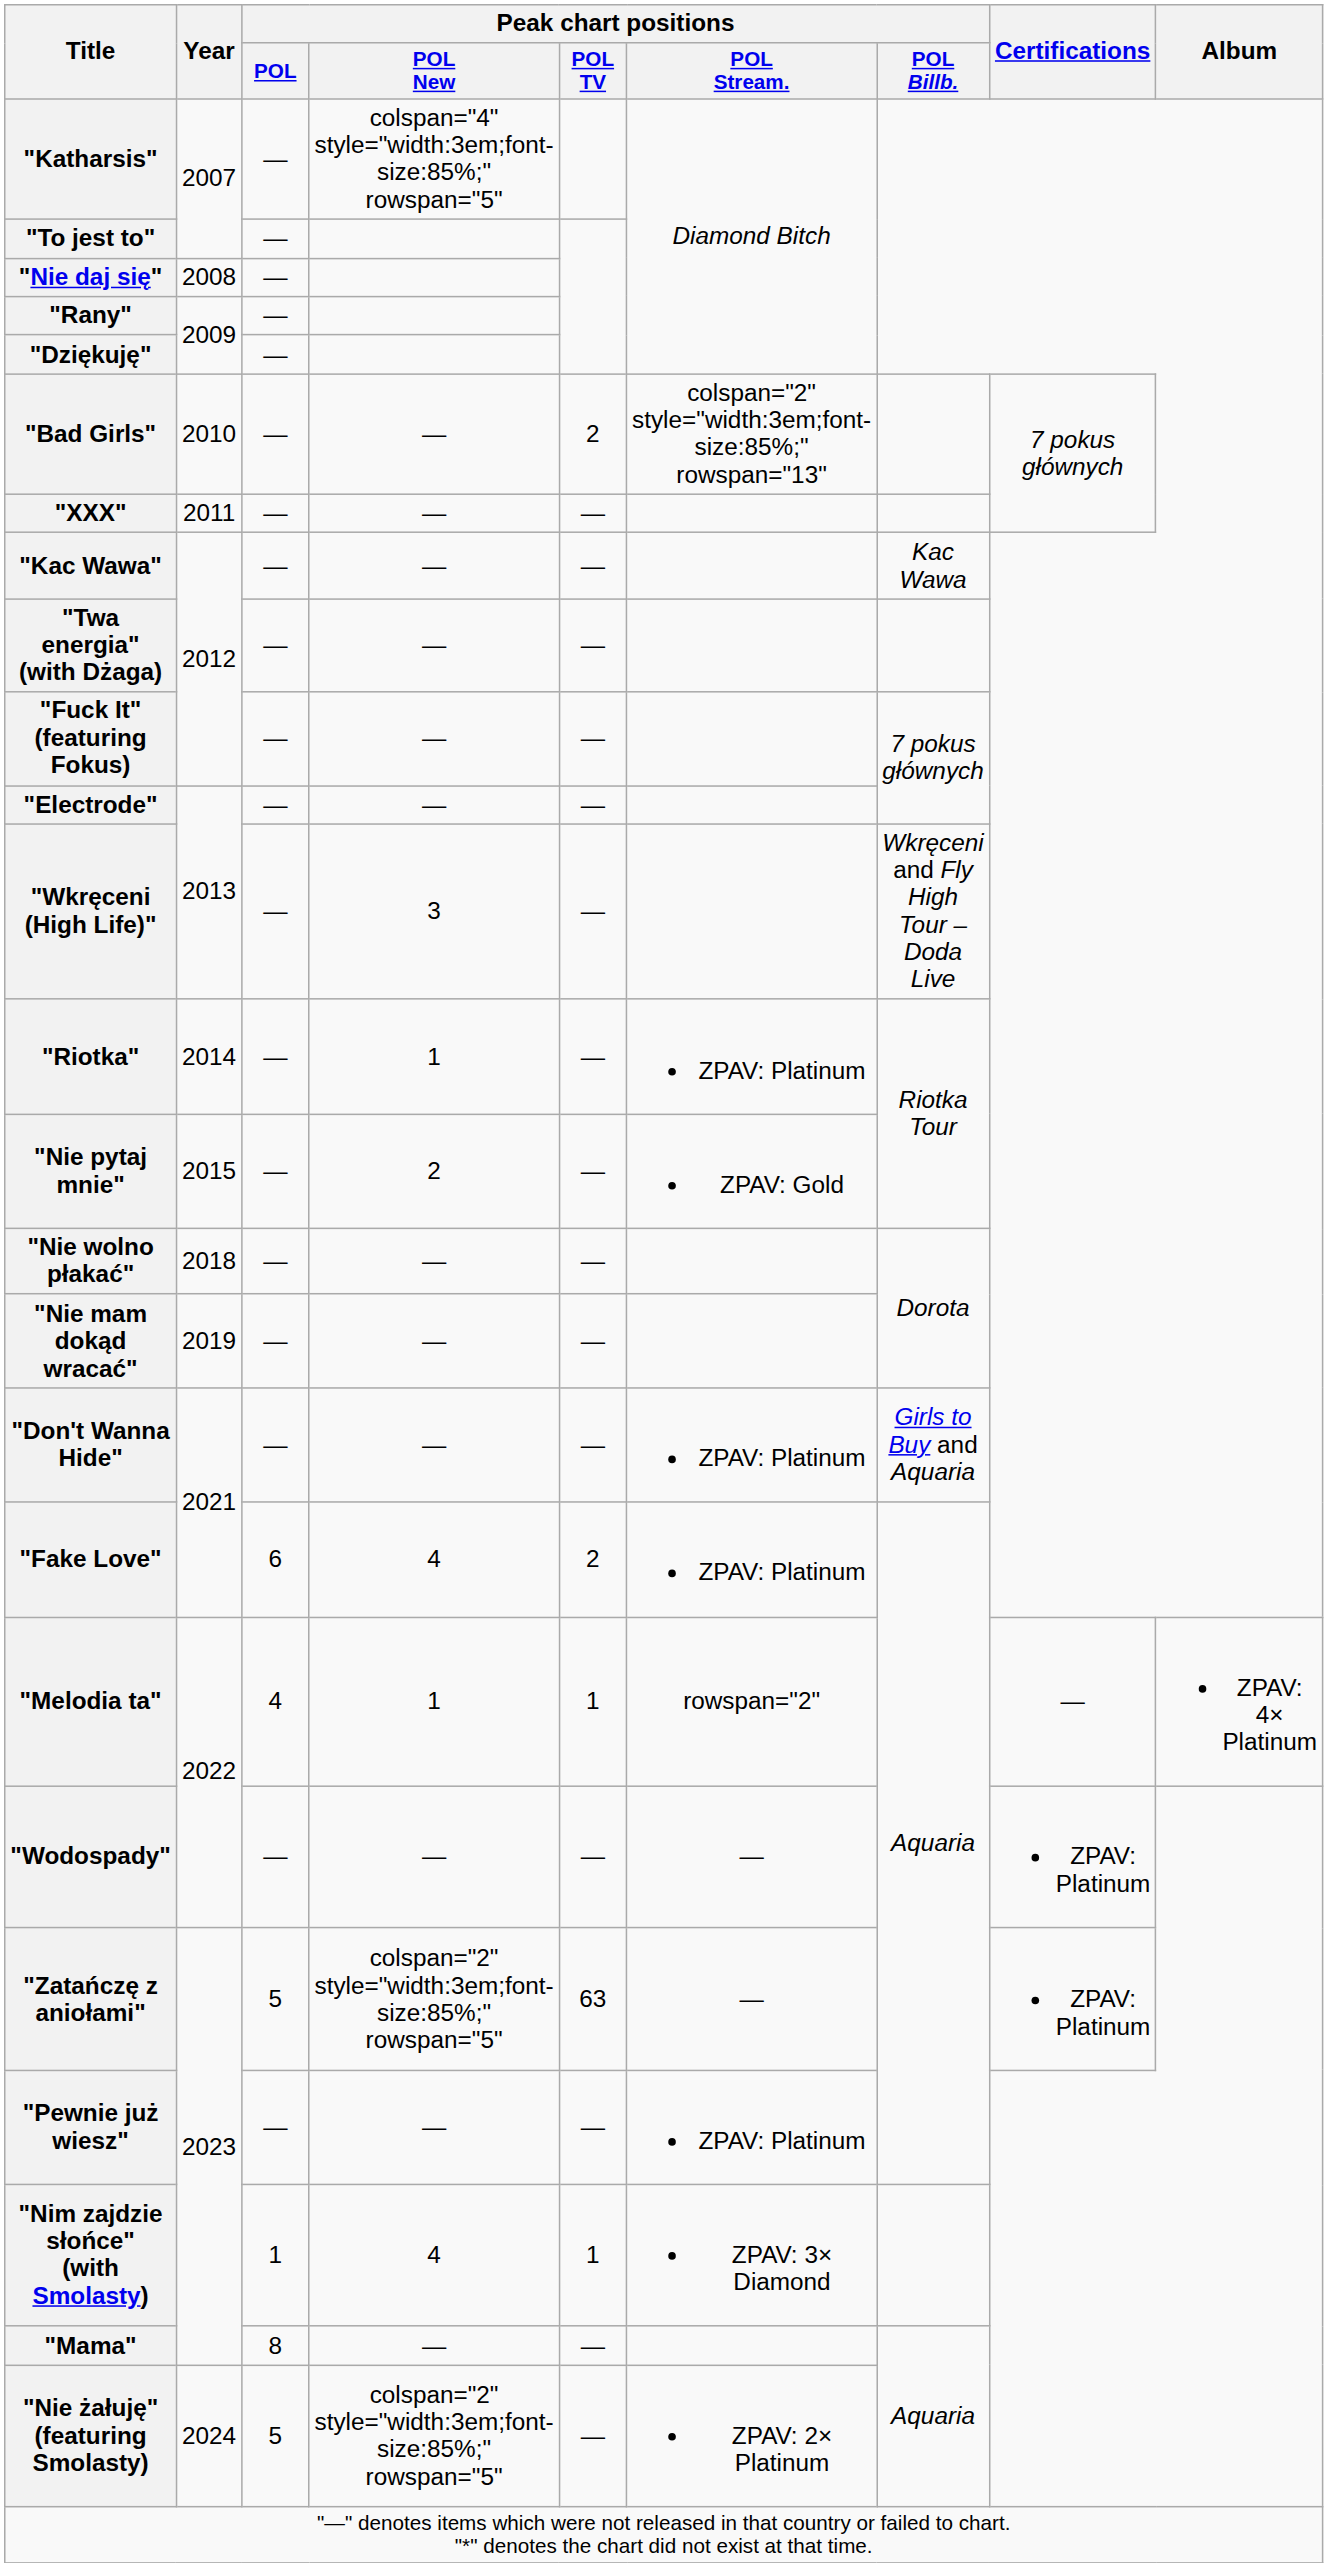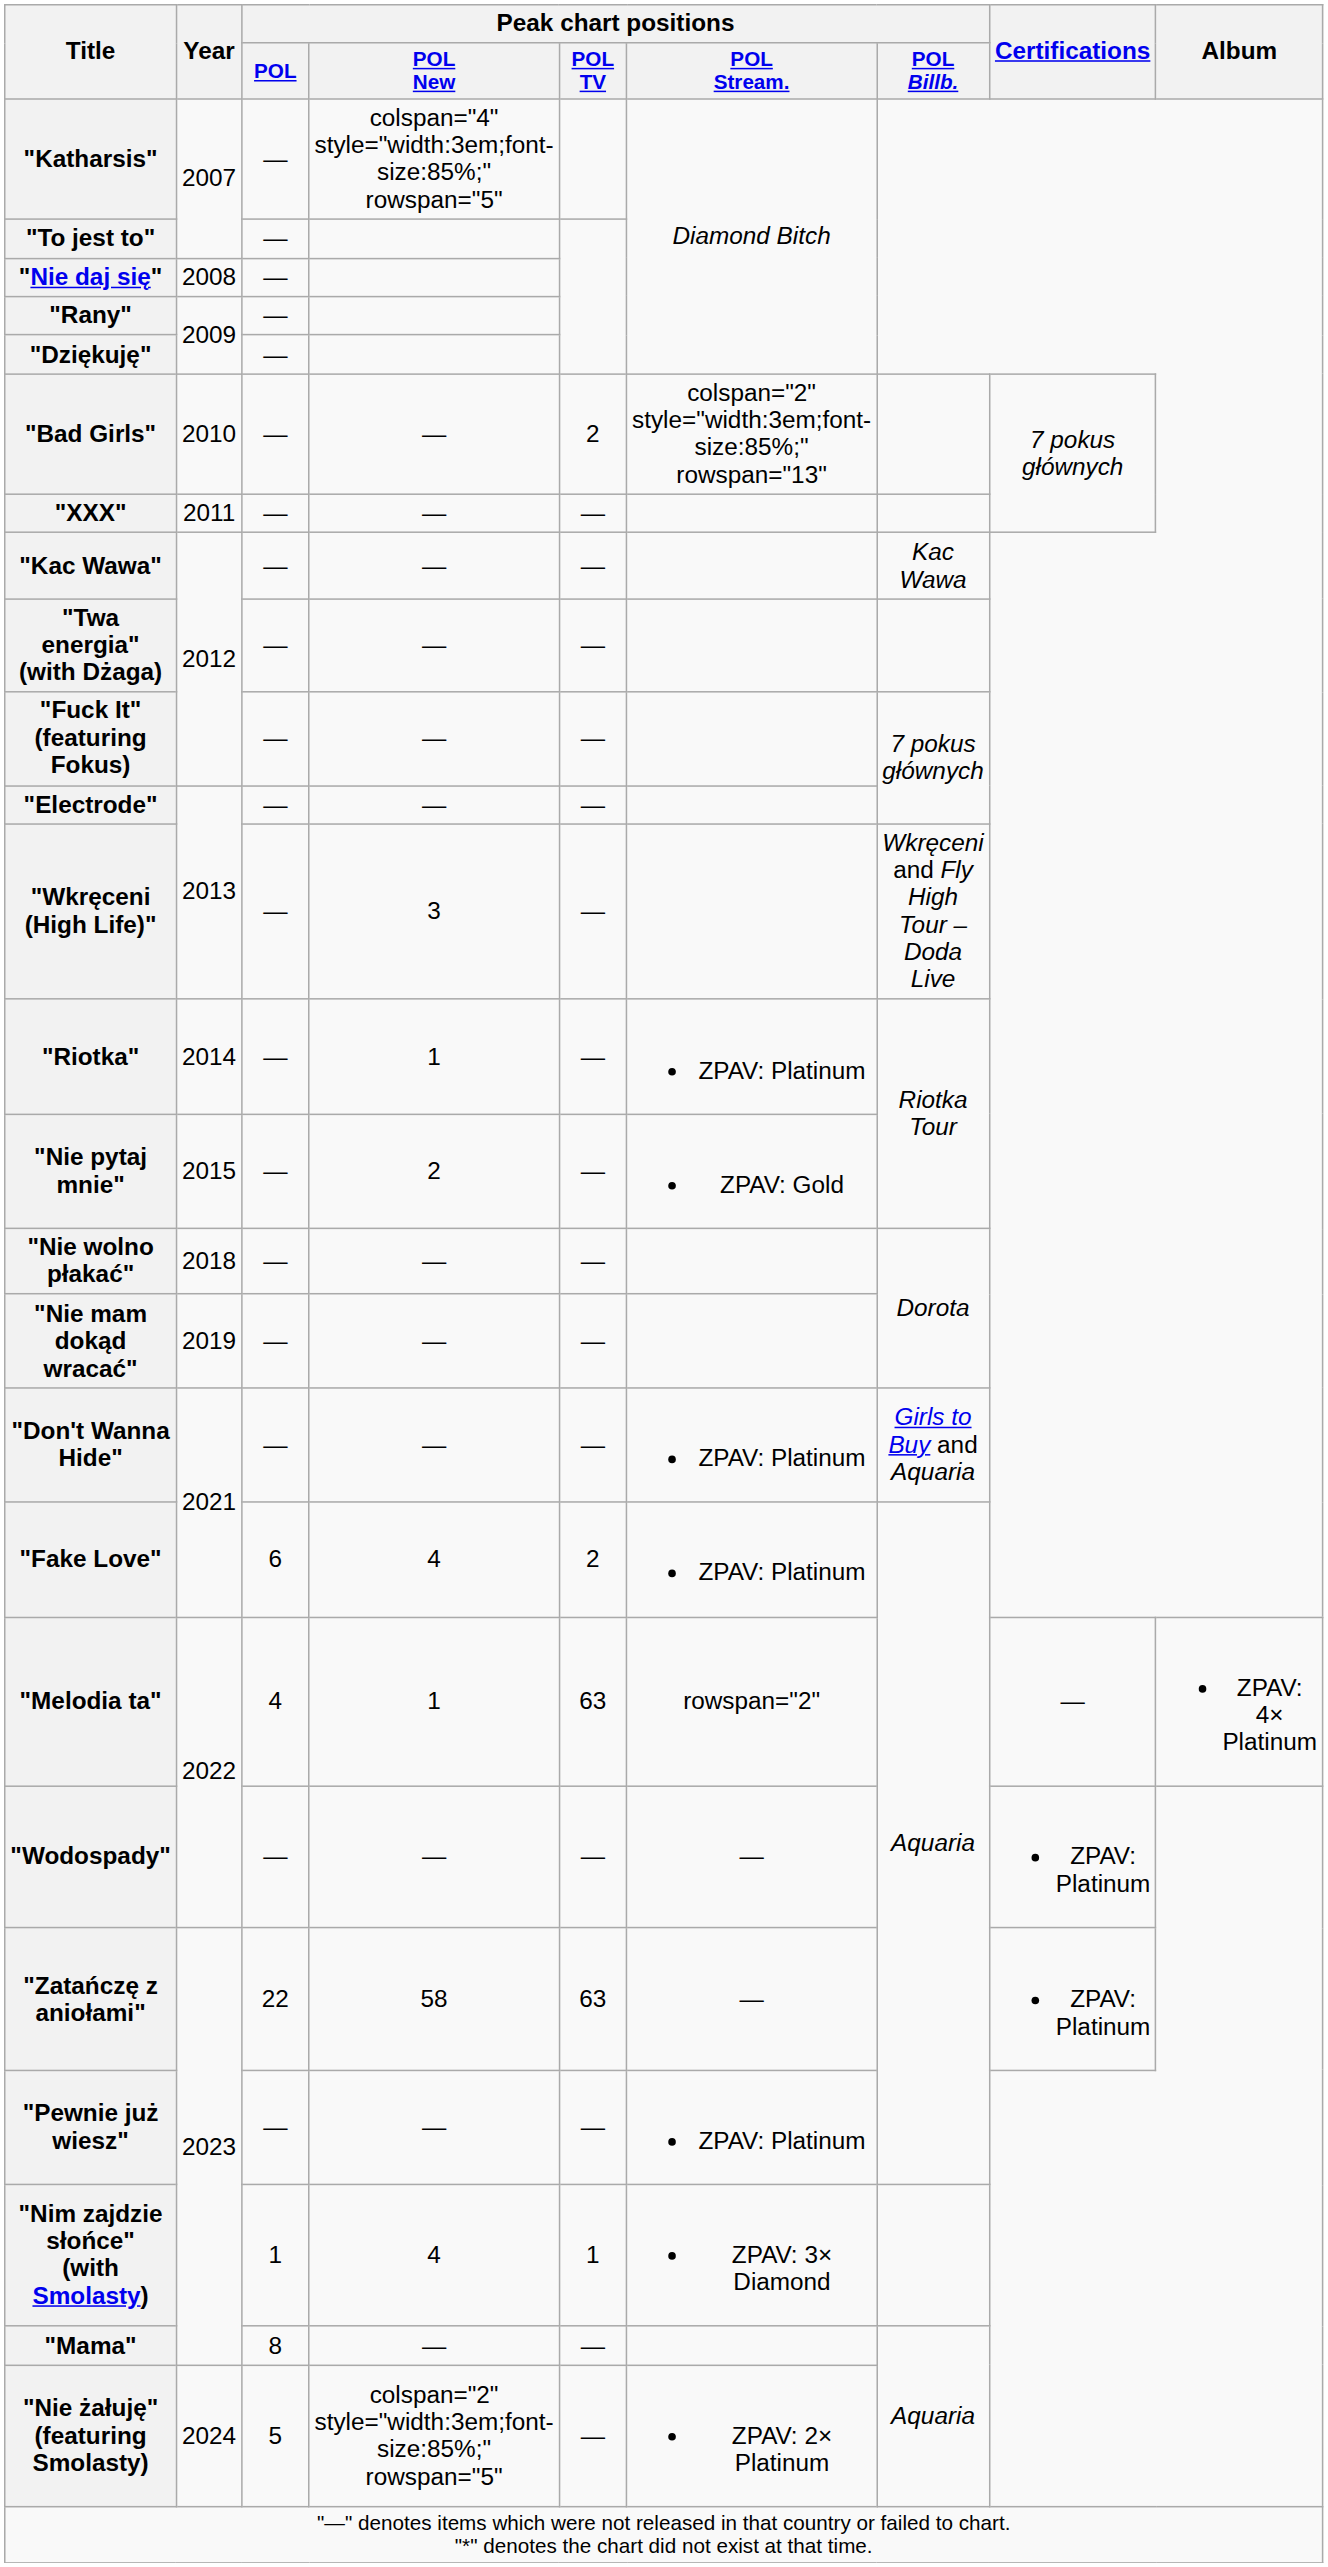"Melodia ta" | Peak chart positions / POL TV: 1 -> 63
"Zatańczę z aniołami" | Peak chart positions / POL: 5 -> 22
"Zatańczę z aniołami" | Peak chart positions / POL New: colspan="2" style="width:3em;font-size:85%;" rowspan="5" -> 58
